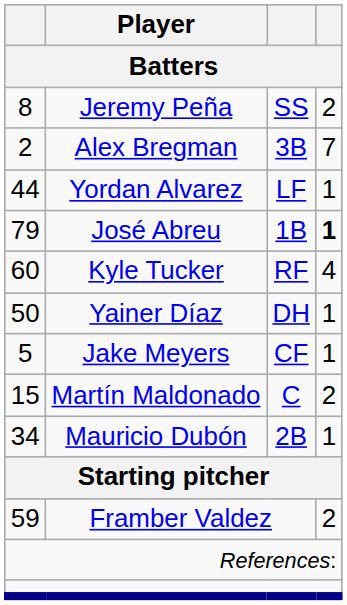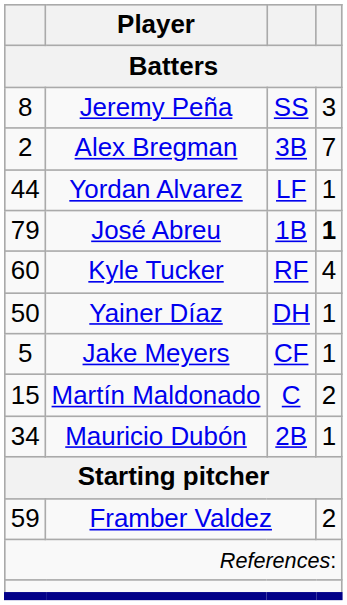Jeremy Peña | column 4: 2 -> 3
